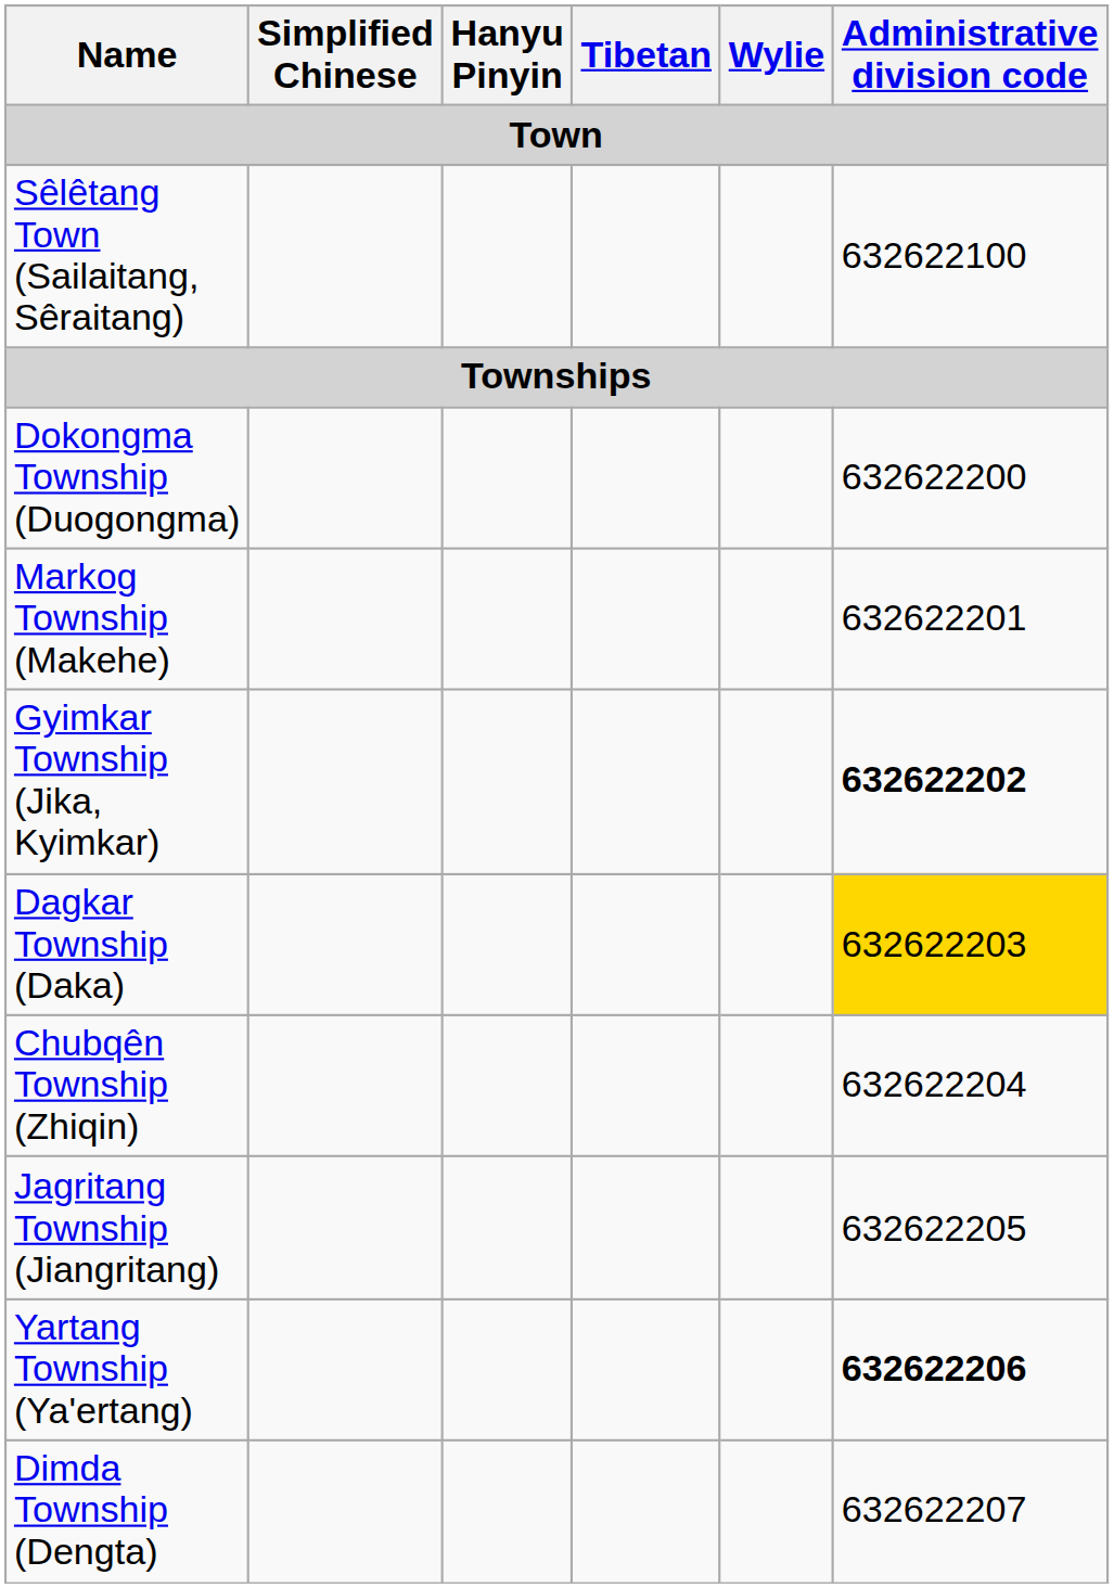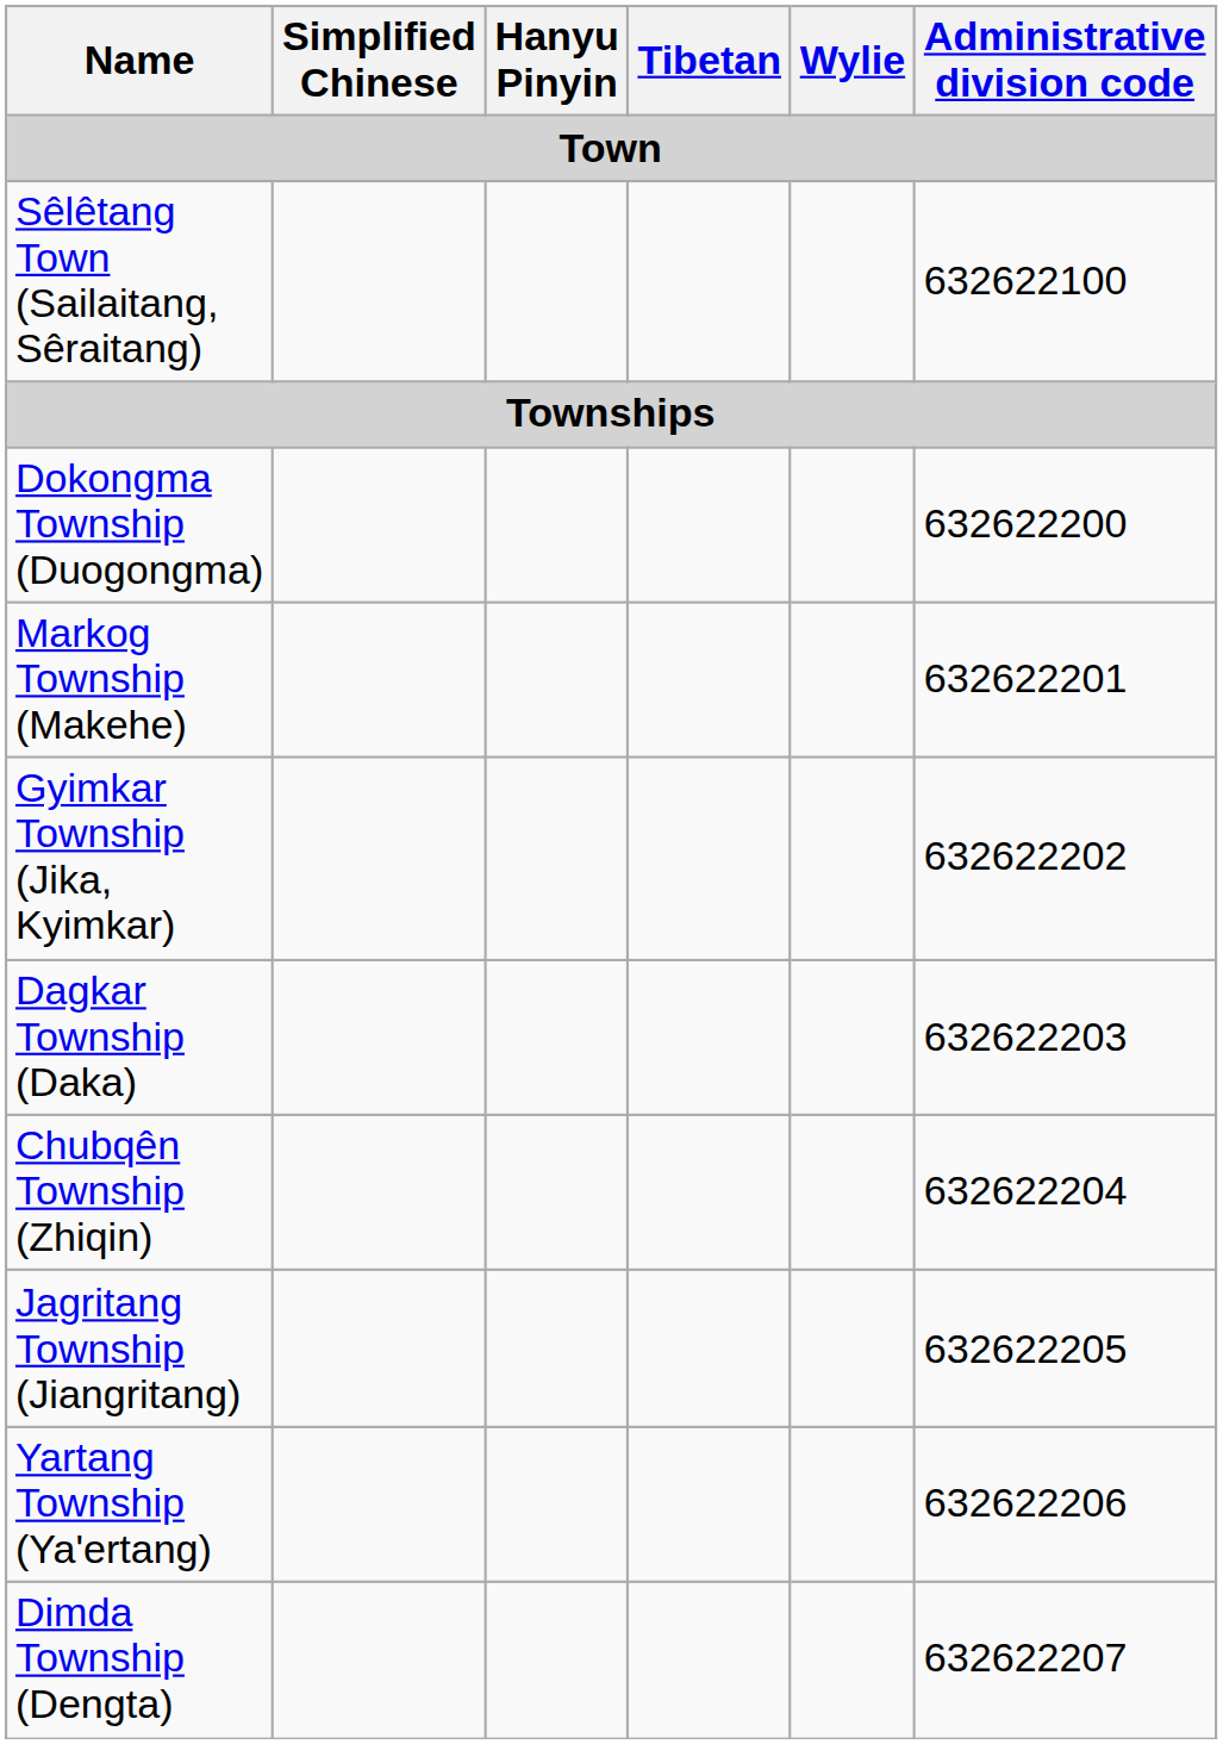Gyimkar Township (Jika, Kyimkar) | Administrative division code: bold -> normal
Dagkar Township (Daka) | Administrative division code: gold background -> no background
Yartang Township (Ya'ertang) | Administrative division code: bold -> normal
